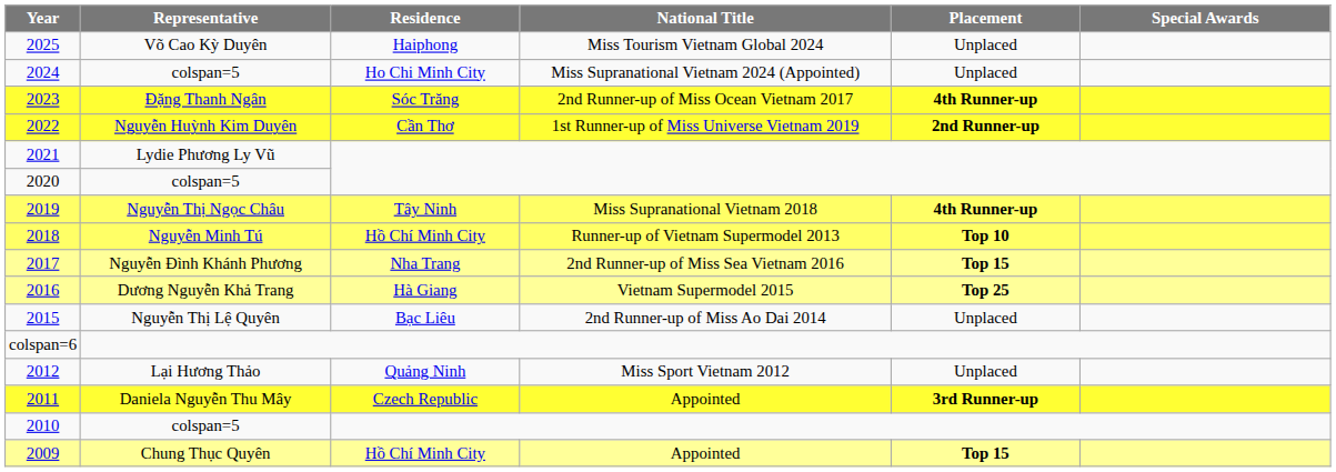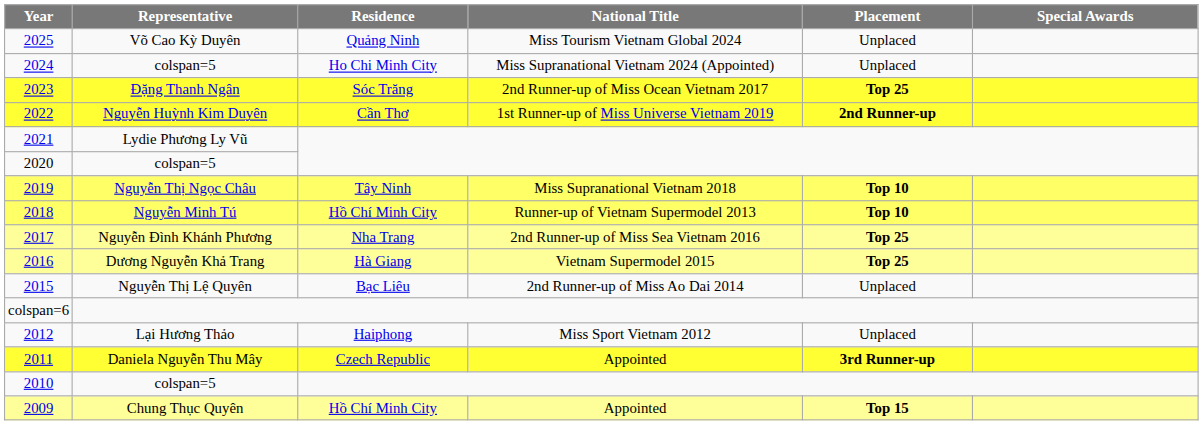2025 | Residence: Haiphong -> Quảng Ninh
2023 | Placement: 4th Runner-up -> Top 25
2019 | Placement: 4th Runner-up -> Top 10
2017 | Placement: Top 15 -> Top 25
2012 | Residence: Quảng Ninh -> Haiphong
